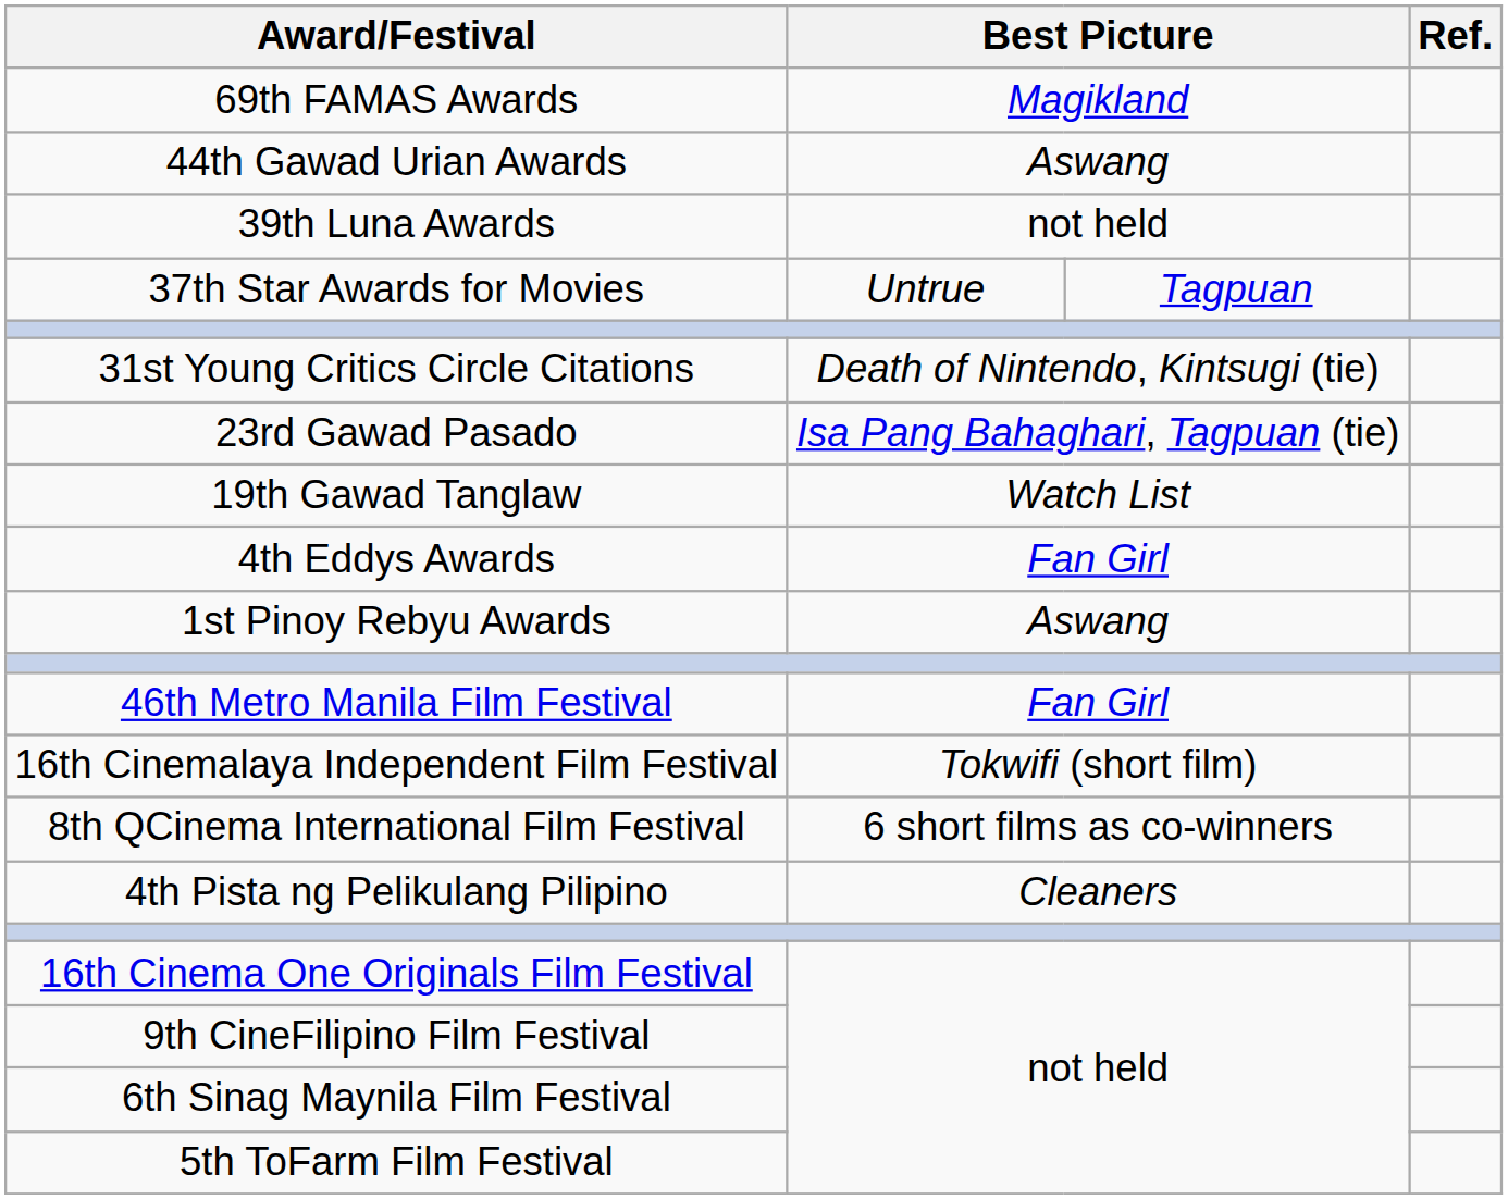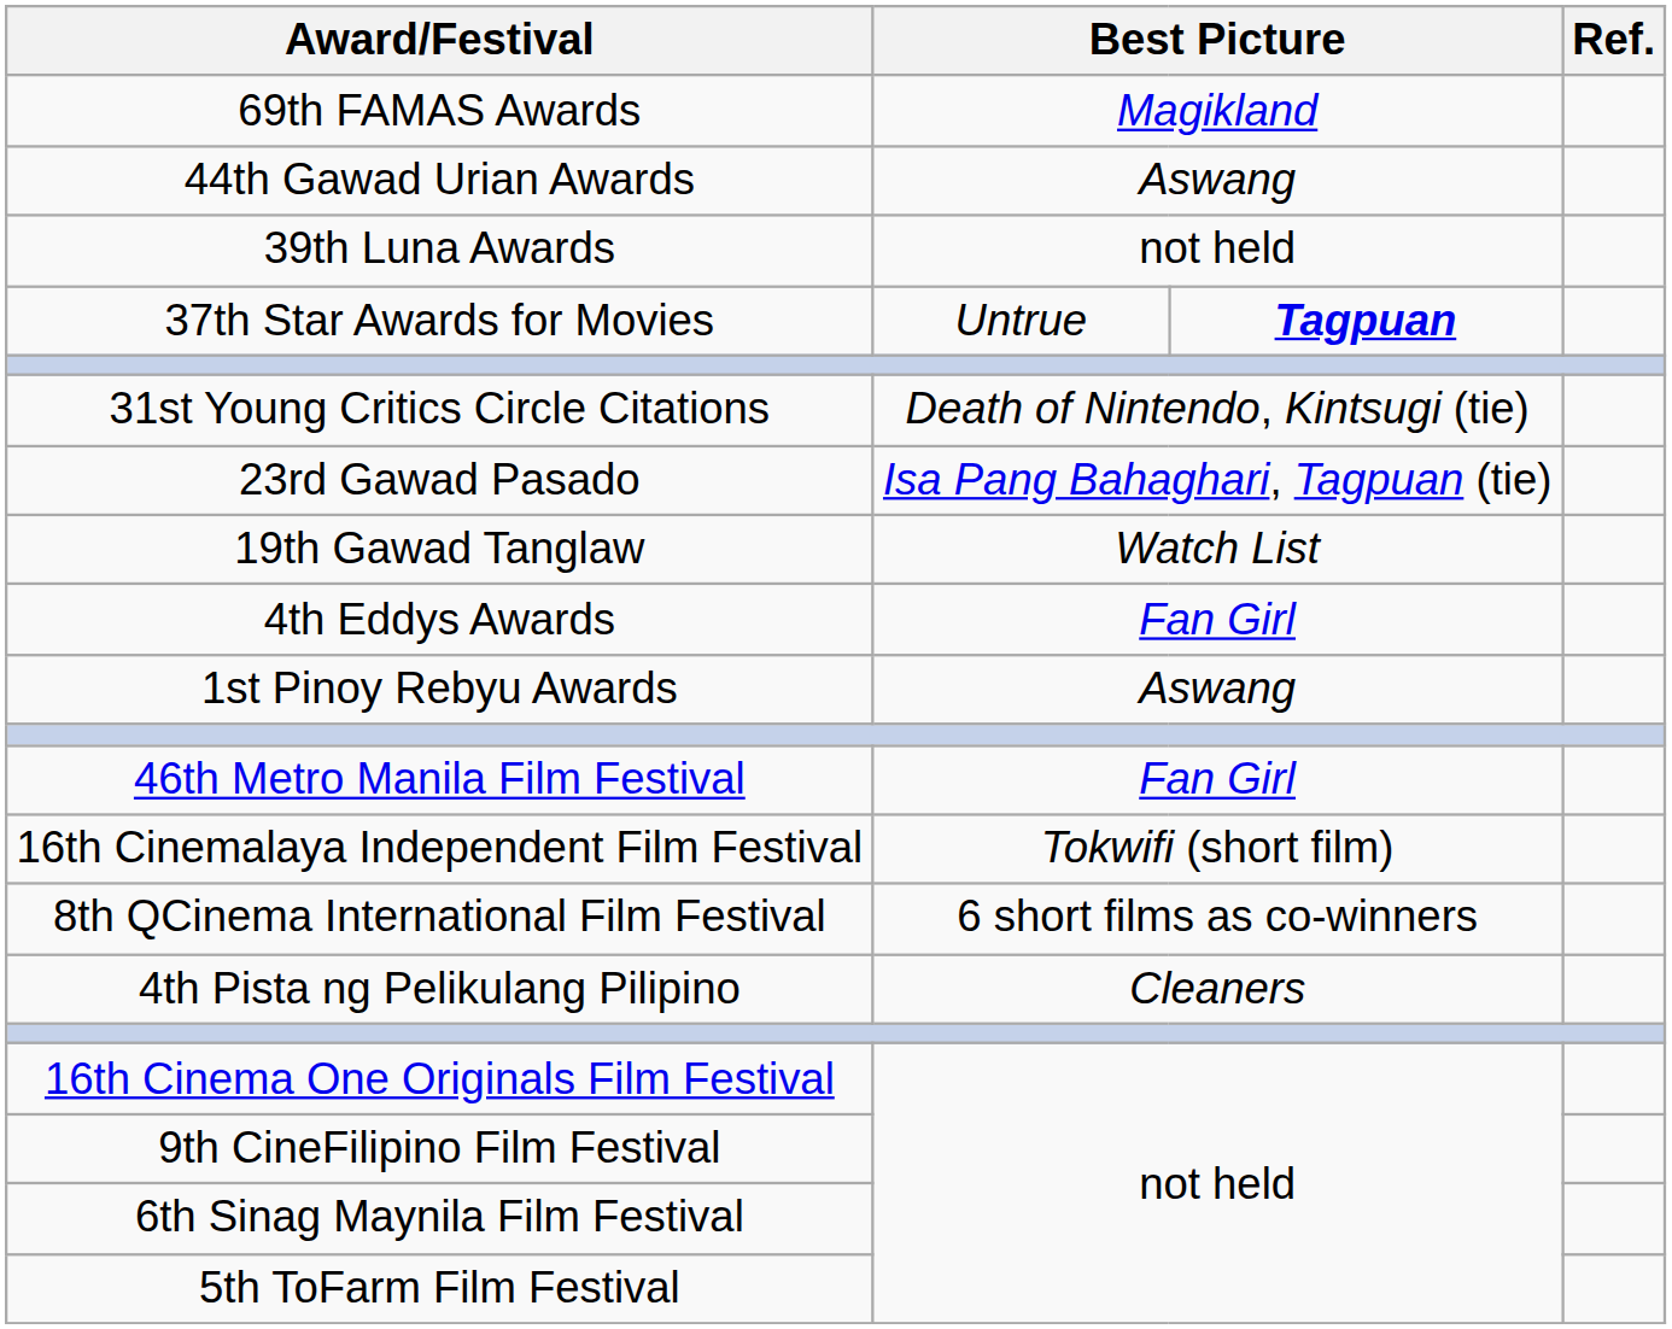37th Star Awards for Movies | column 3: normal -> bold
